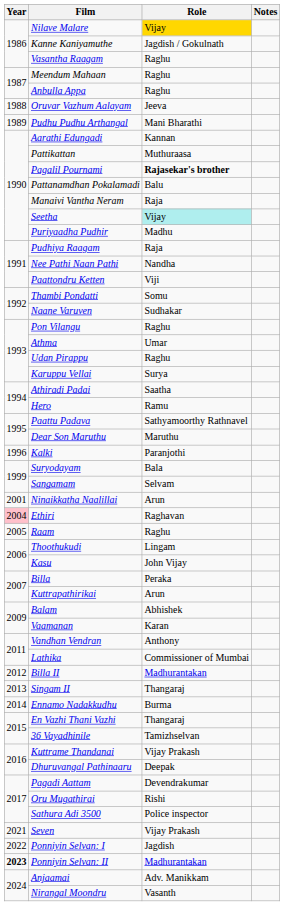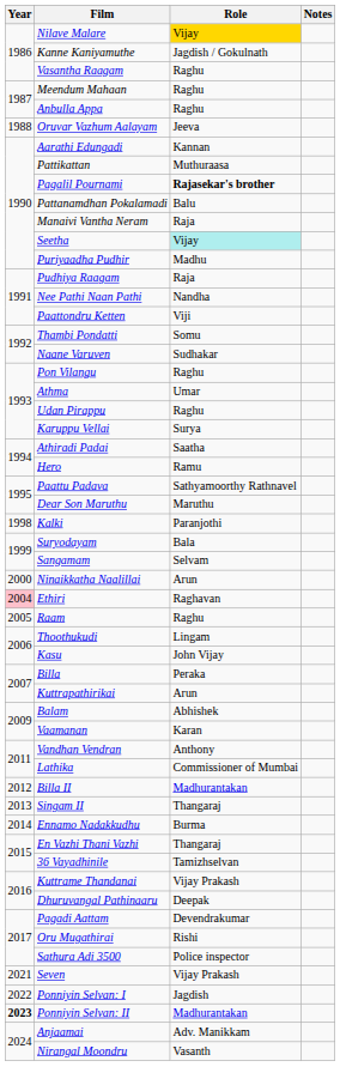- row: 1989 | Pudhu Pudhu Arthangal | Mani Bharathi
Kalki | Year: 1996 -> 1998
Ninaikkatha Naalillai | Year: 2001 -> 2000
